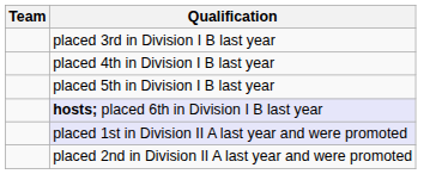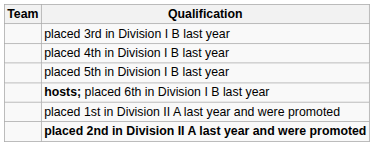hosts; placed 6th in Division I B last year | Qualification: lavender background -> no background
placed 1st in Division II A last year and were promoted | Qualification: lavender background -> no background
placed 2nd in Division II A last year and were promoted | Qualification: normal -> bold
